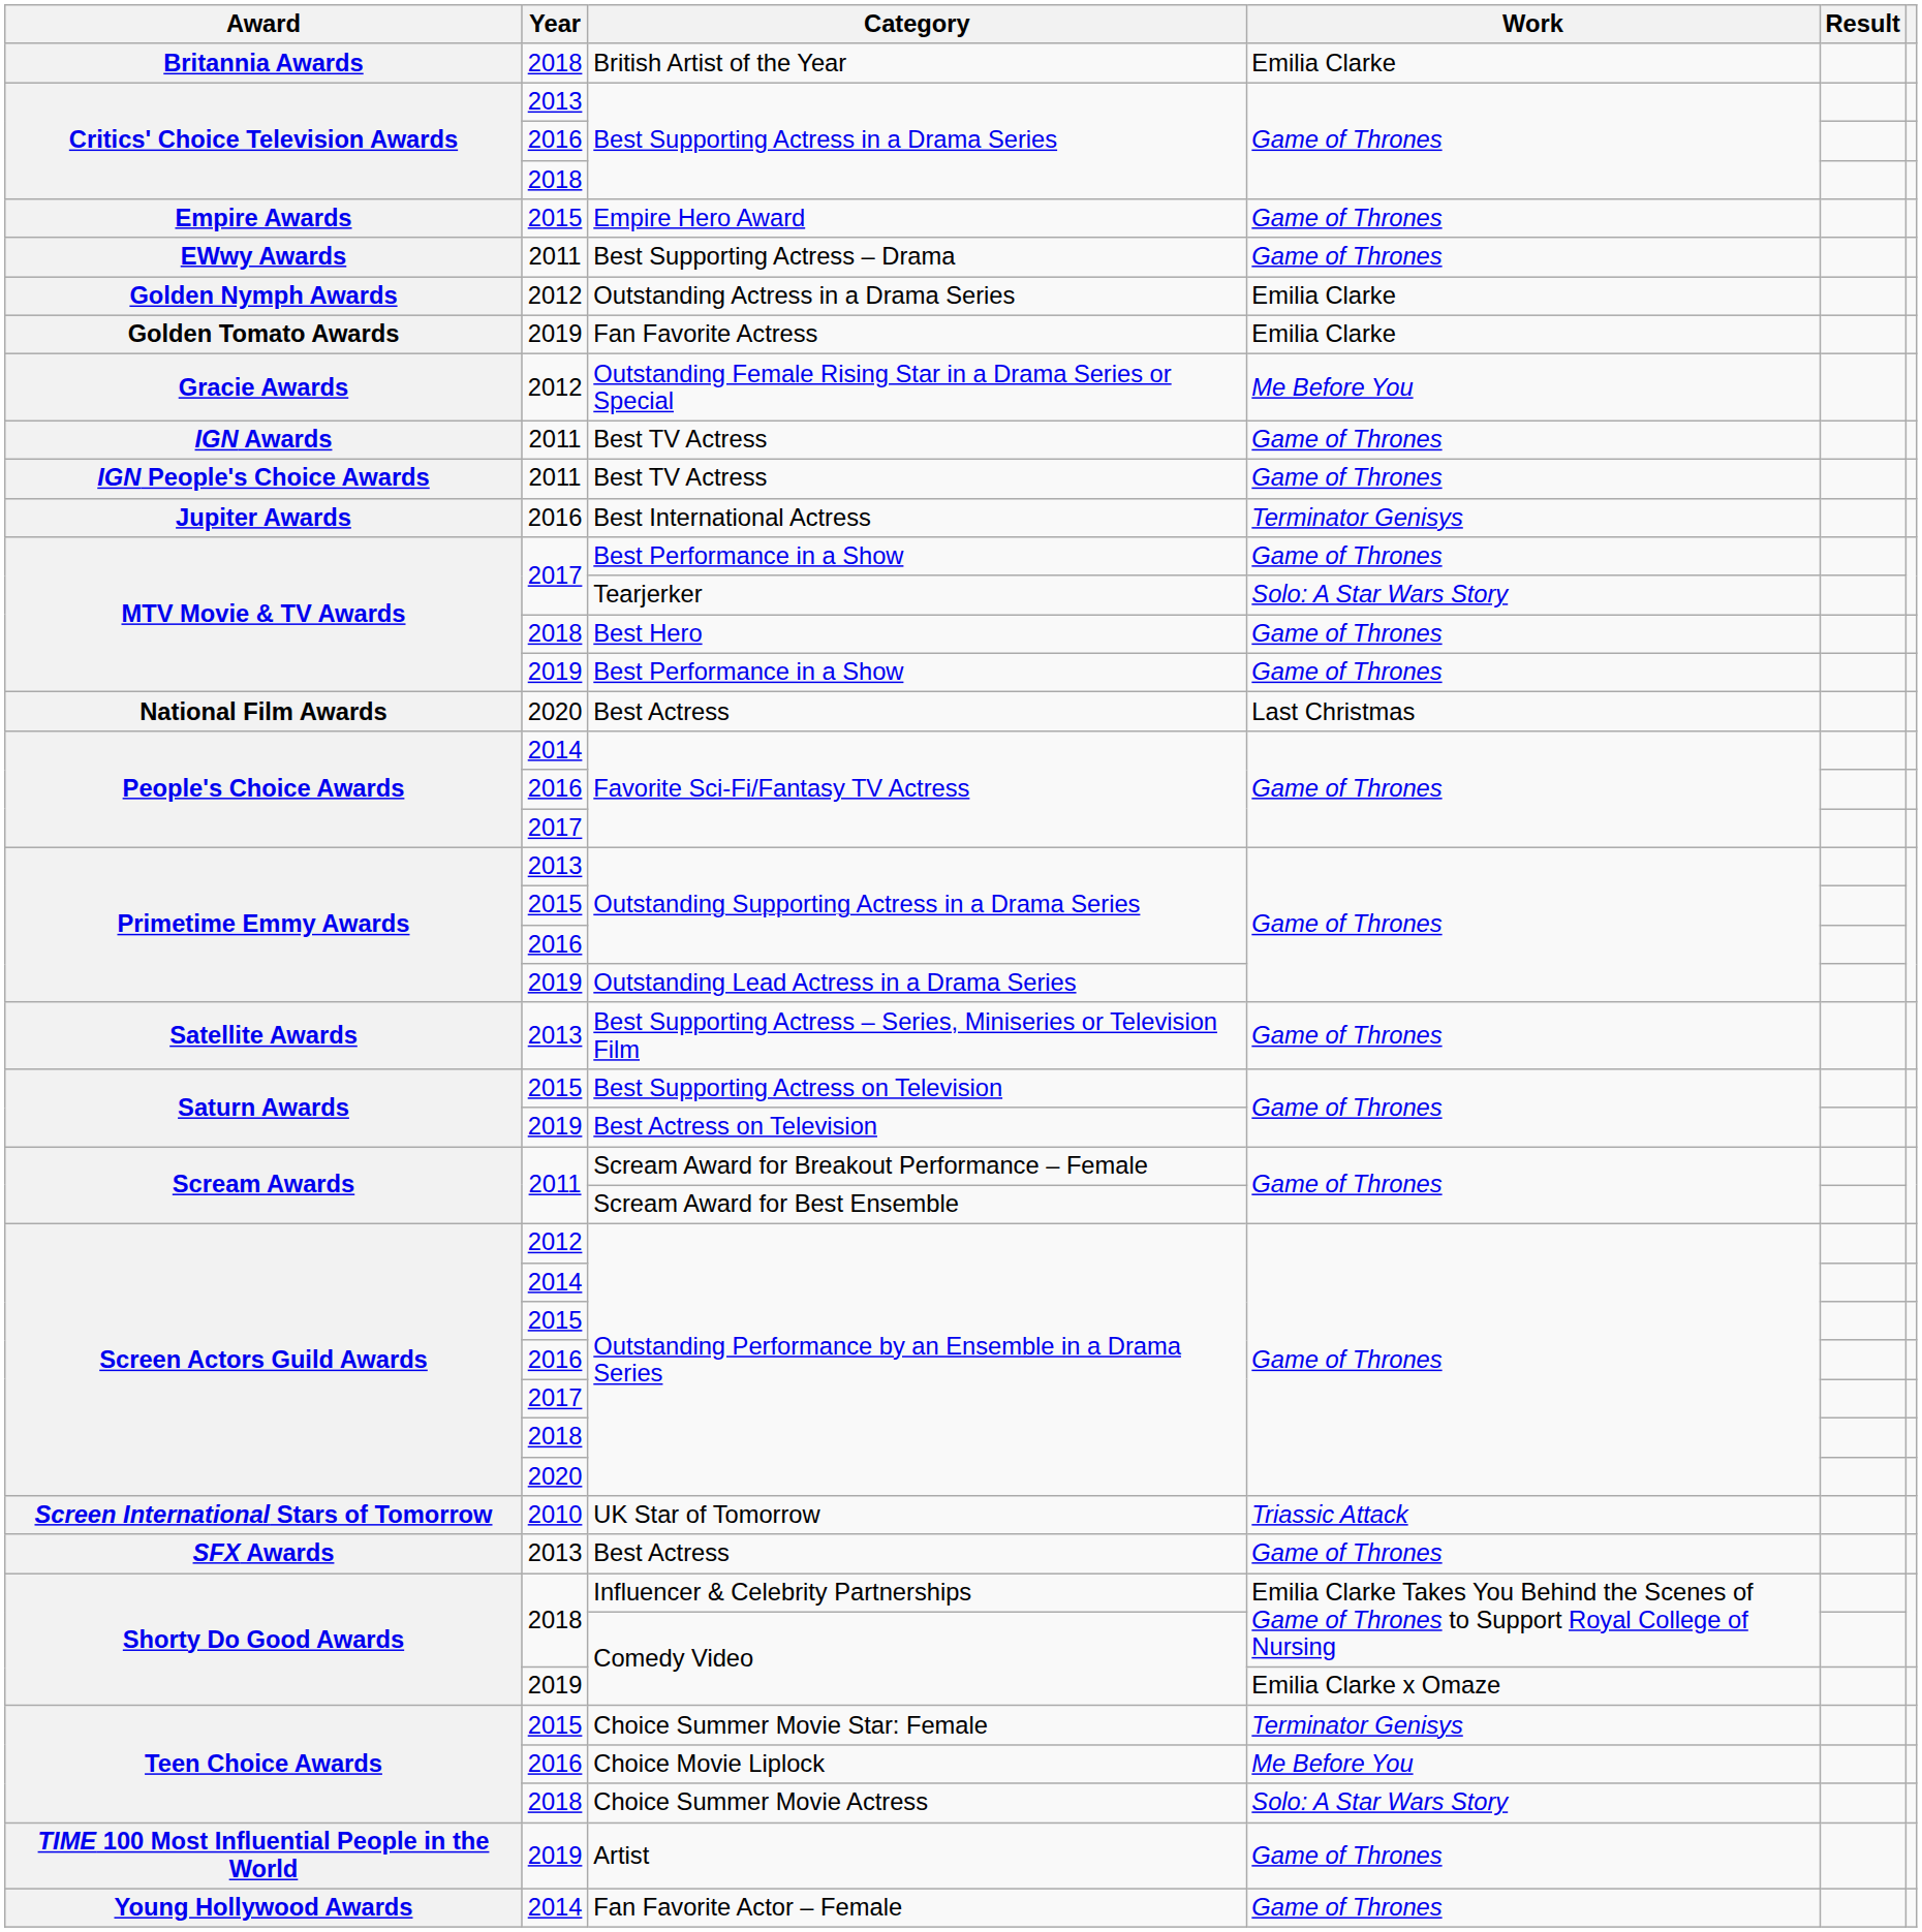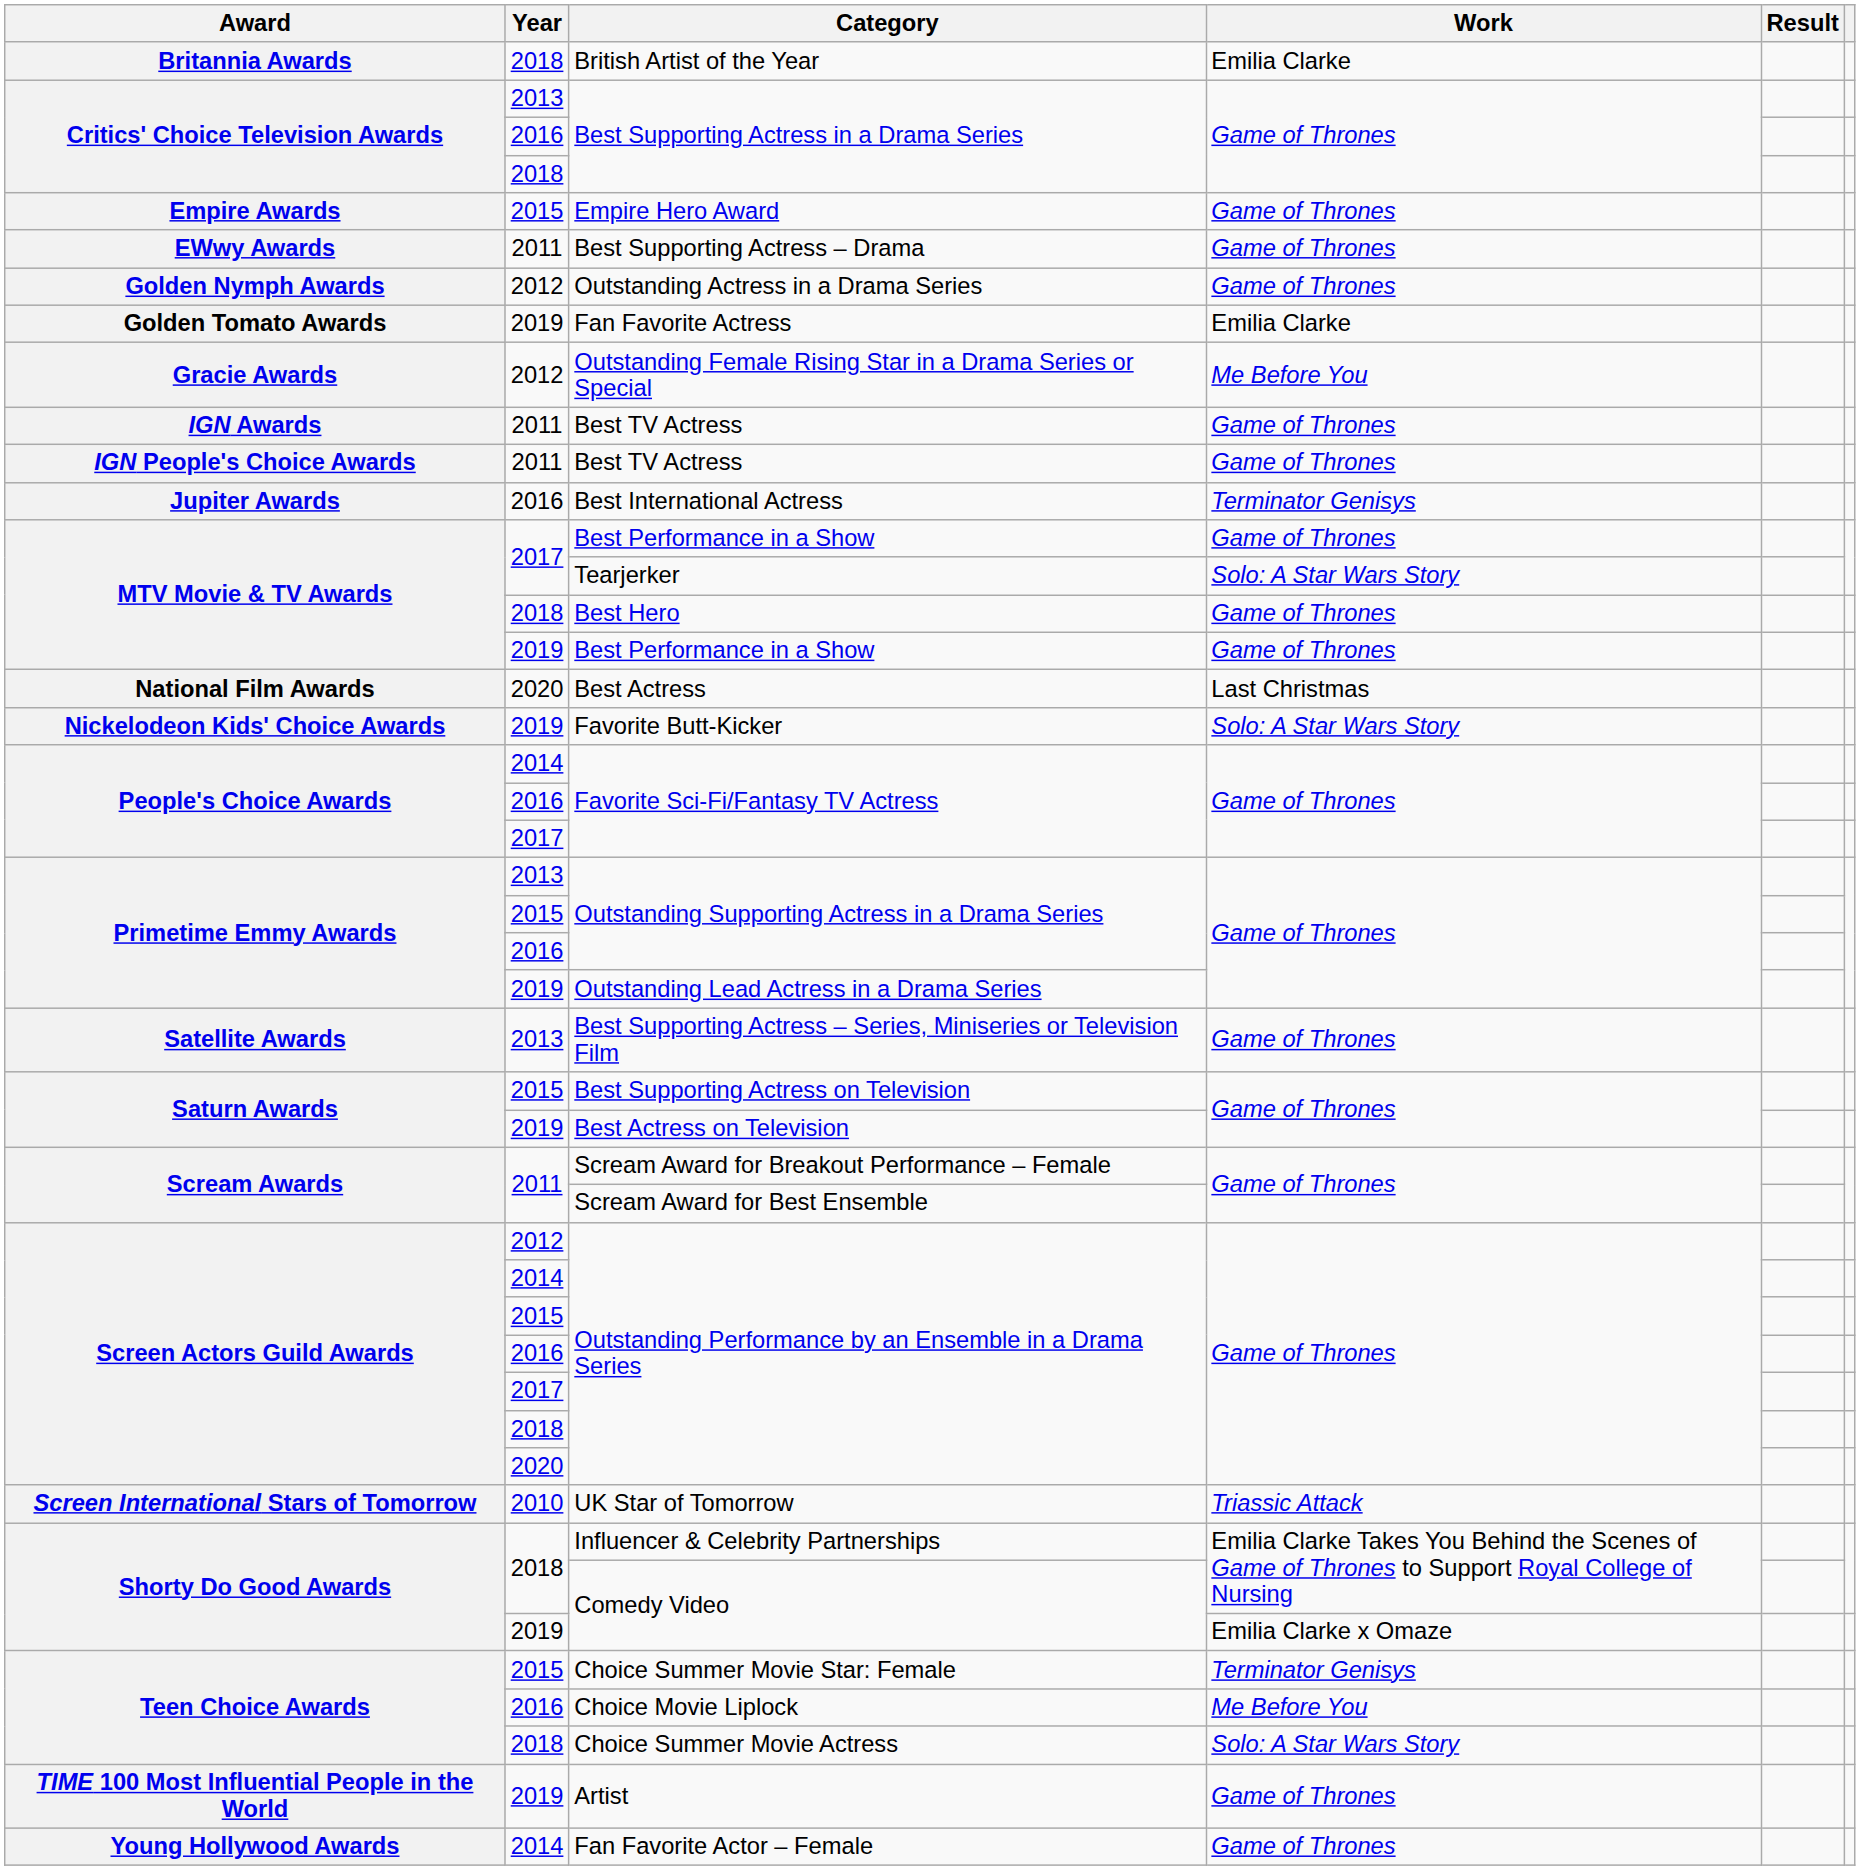Outstanding Actress in a Drama Series | Work: Emilia Clarke -> Game of Thrones
+ row: Nickelodeon Kids' Choice Awards | 2019 | Favorite Butt-Kicker | Solo: A Star Wars Story
- row: SFX Awards | 2013 | Best Actress | Game of Thrones
